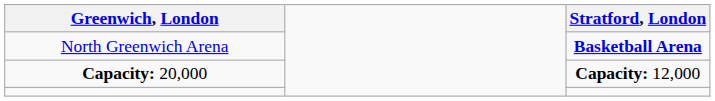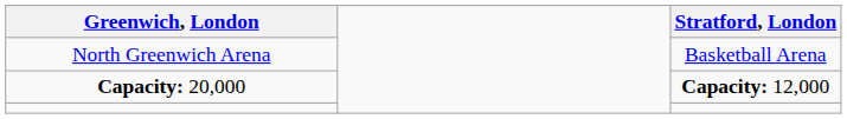North Greenwich Arena | Stratford, London: bold -> normal
